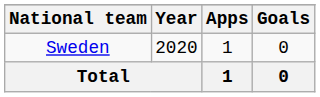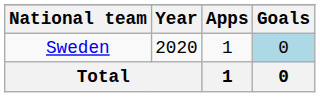Sweden | Goals: no background -> lightblue background
